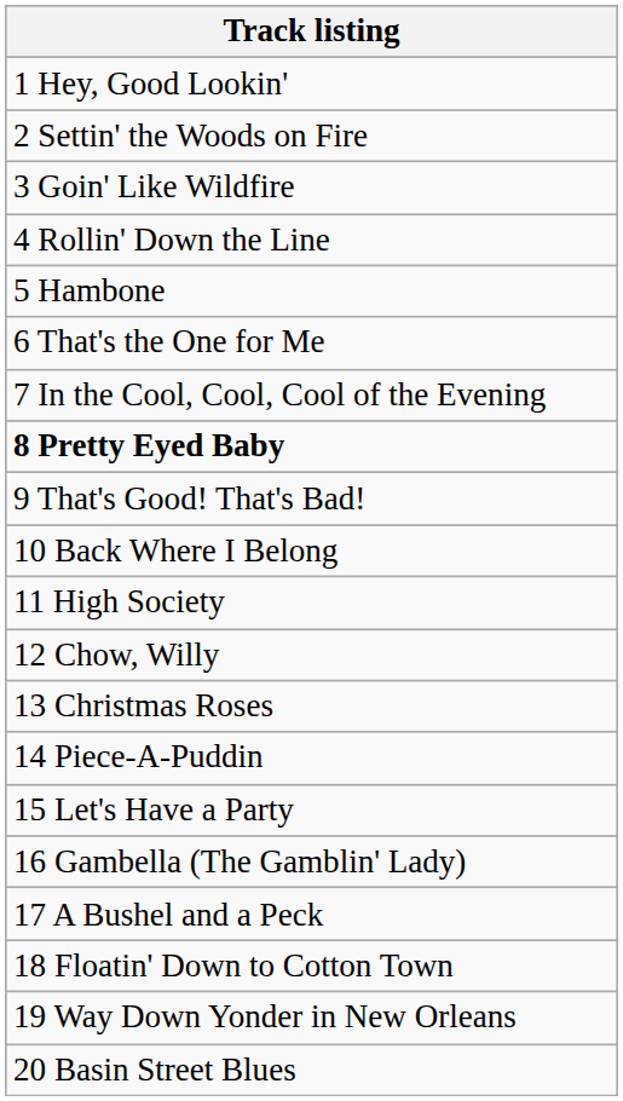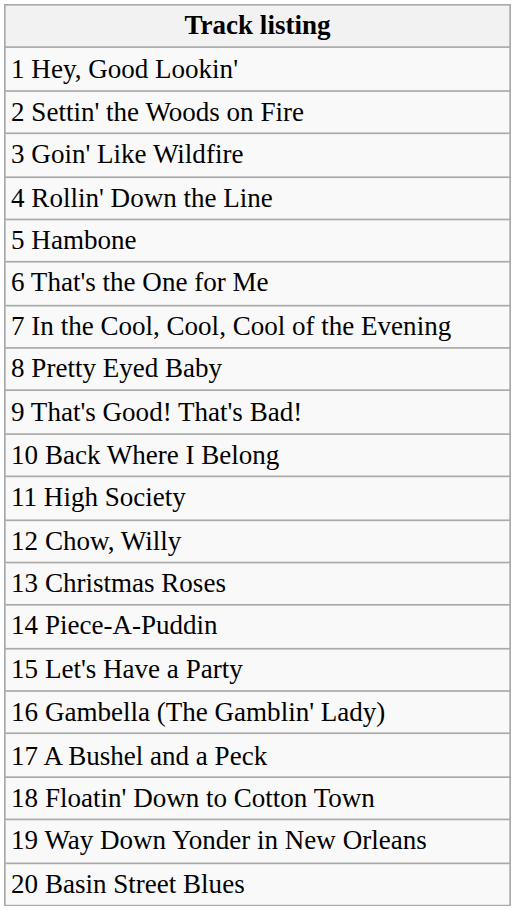row 9 | column 1: bold -> normal
